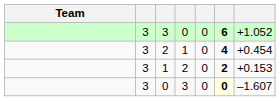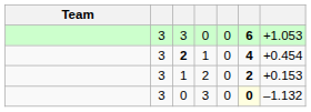row 2 | column 7: +1.052 -> +1.053
row 3 | column 3: normal -> bold
row 5 | column 7: –1.607 -> –1.132
